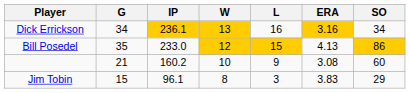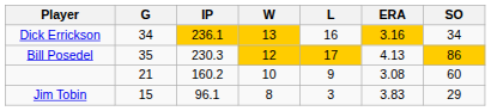Bill Posedel | IP: 233.0 -> 230.3
Bill Posedel | L: 15 -> 17
